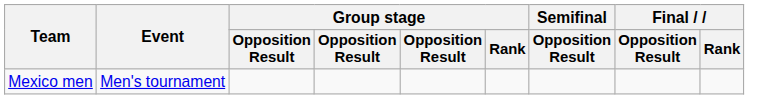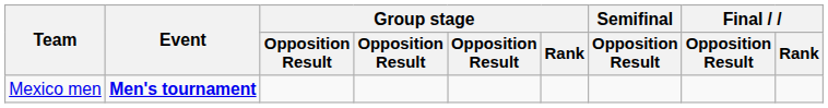Mexico men | Event: normal -> bold
